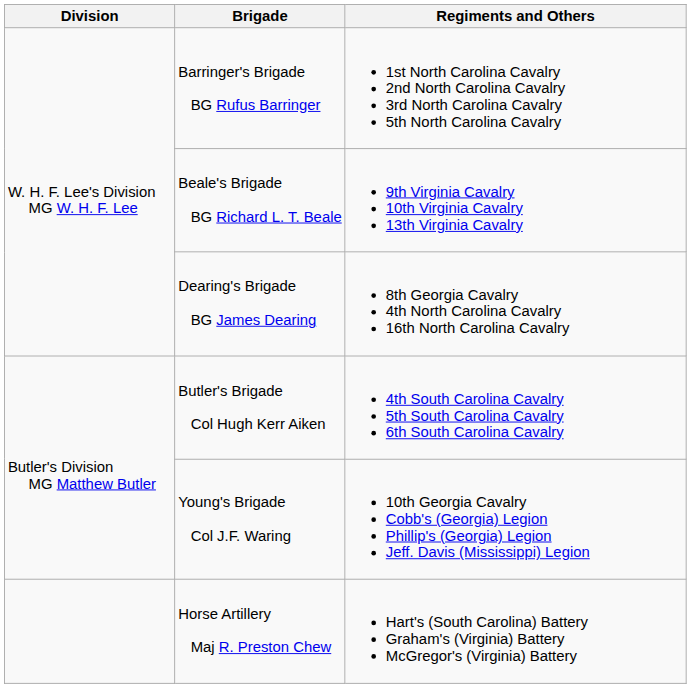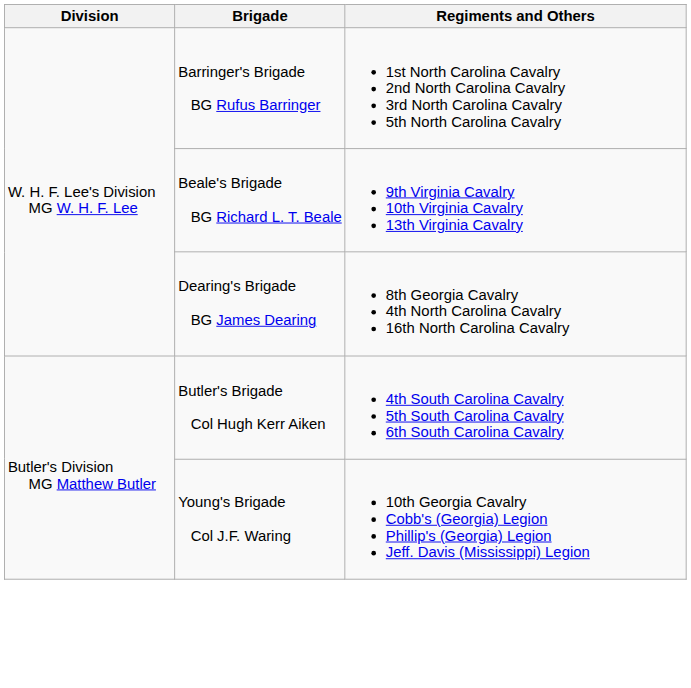- row: Horse Artillery Maj R. Preston Chew | Hart's (South Carolina) Battery Graham's (Virginia) Battery McGregor's (Virginia) Battery
